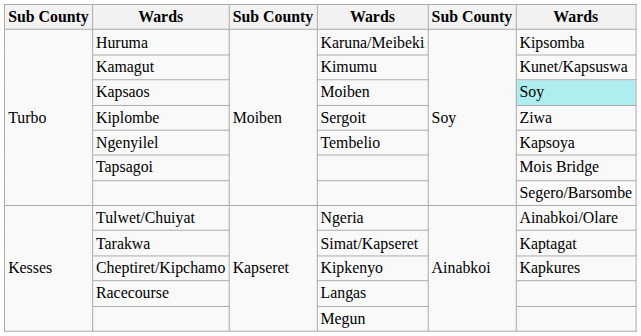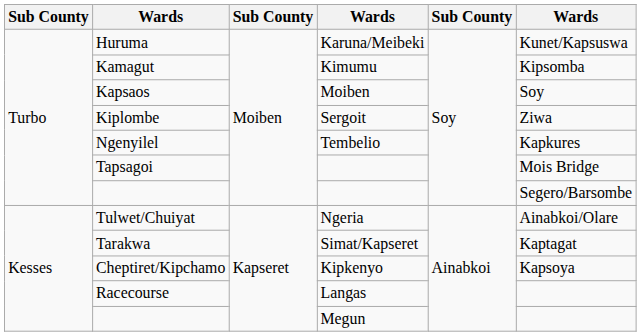Huruma | column 6: Kipsomba -> Kunet/Kapsuswa
Kamagut | column 6: Kunet/Kapsuswa -> Kipsomba
Kapsaos | column 6: paleturquoise background -> no background
Ngenyilel | column 6: Kapsoya -> Kapkures
Cheptiret/Kipchamo | column 6: Kapkures -> Kapsoya
